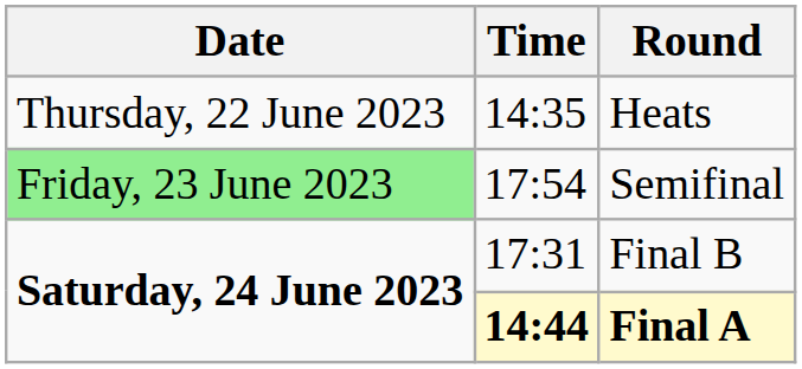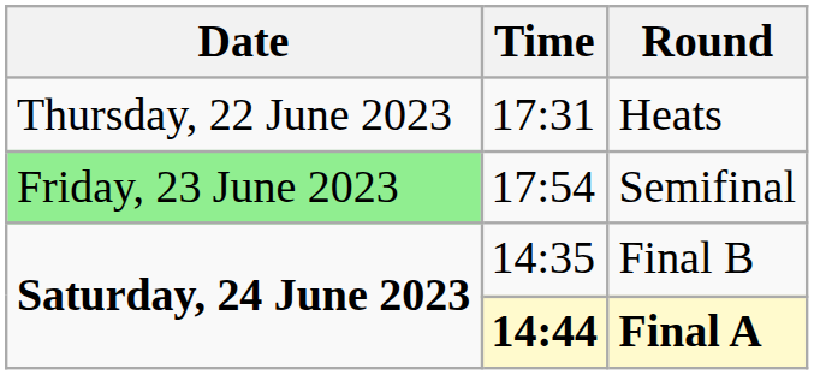Heats | Time: 14:35 -> 17:31
Final B | Time: 17:31 -> 14:35
